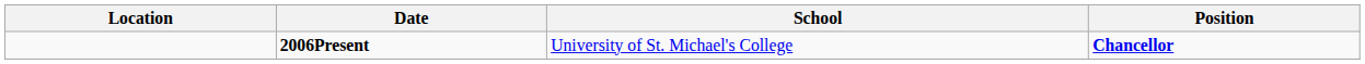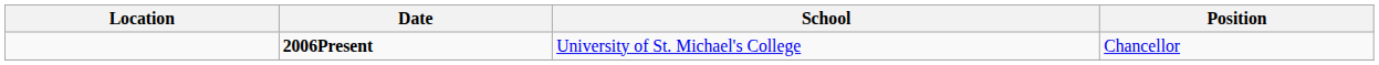2006Present | Position: bold -> normal
